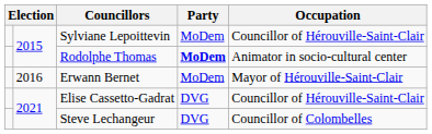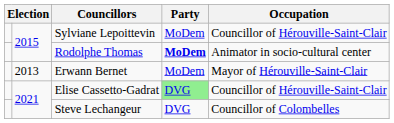Erwann Bernet | column 2: 2016 -> 2013
Elise Cassetto-Gadrat | Party: no background -> lightgreen background
